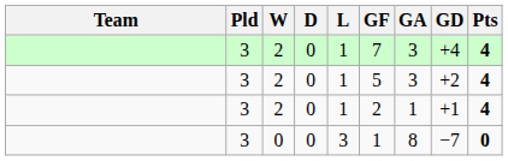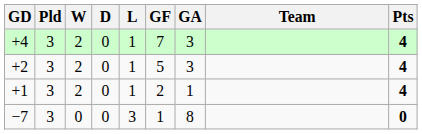columns swapped: Team <-> GD
